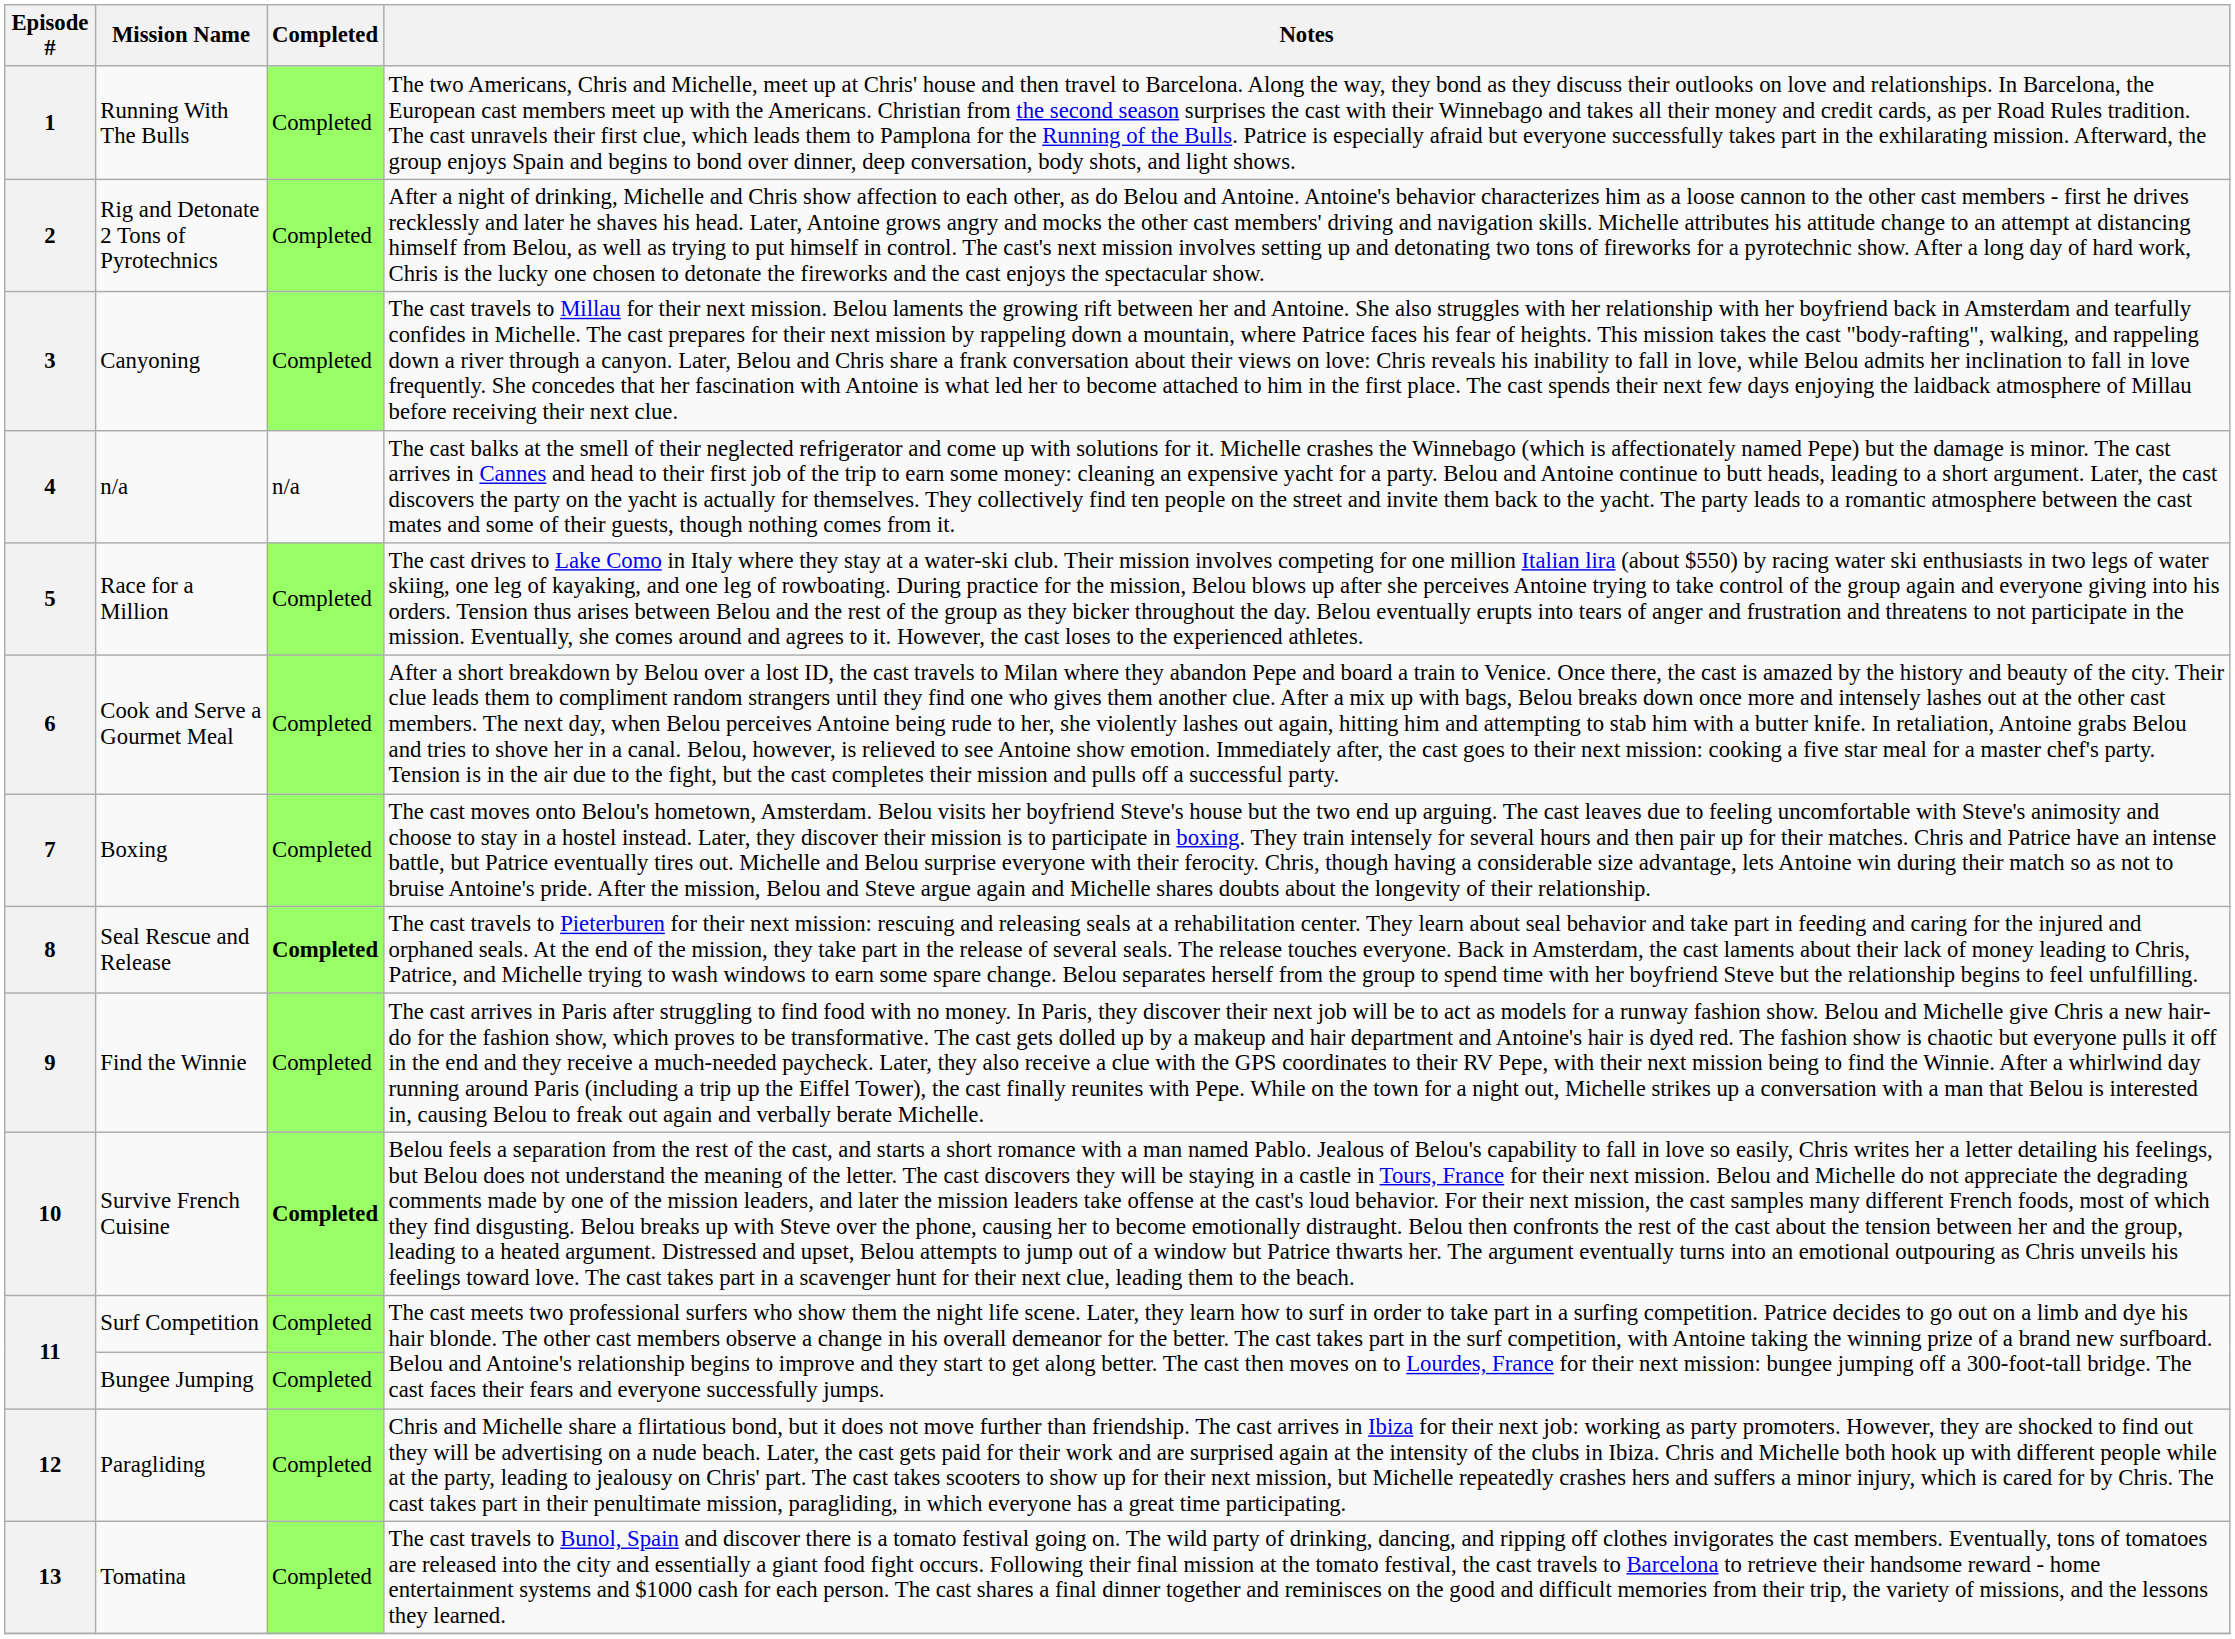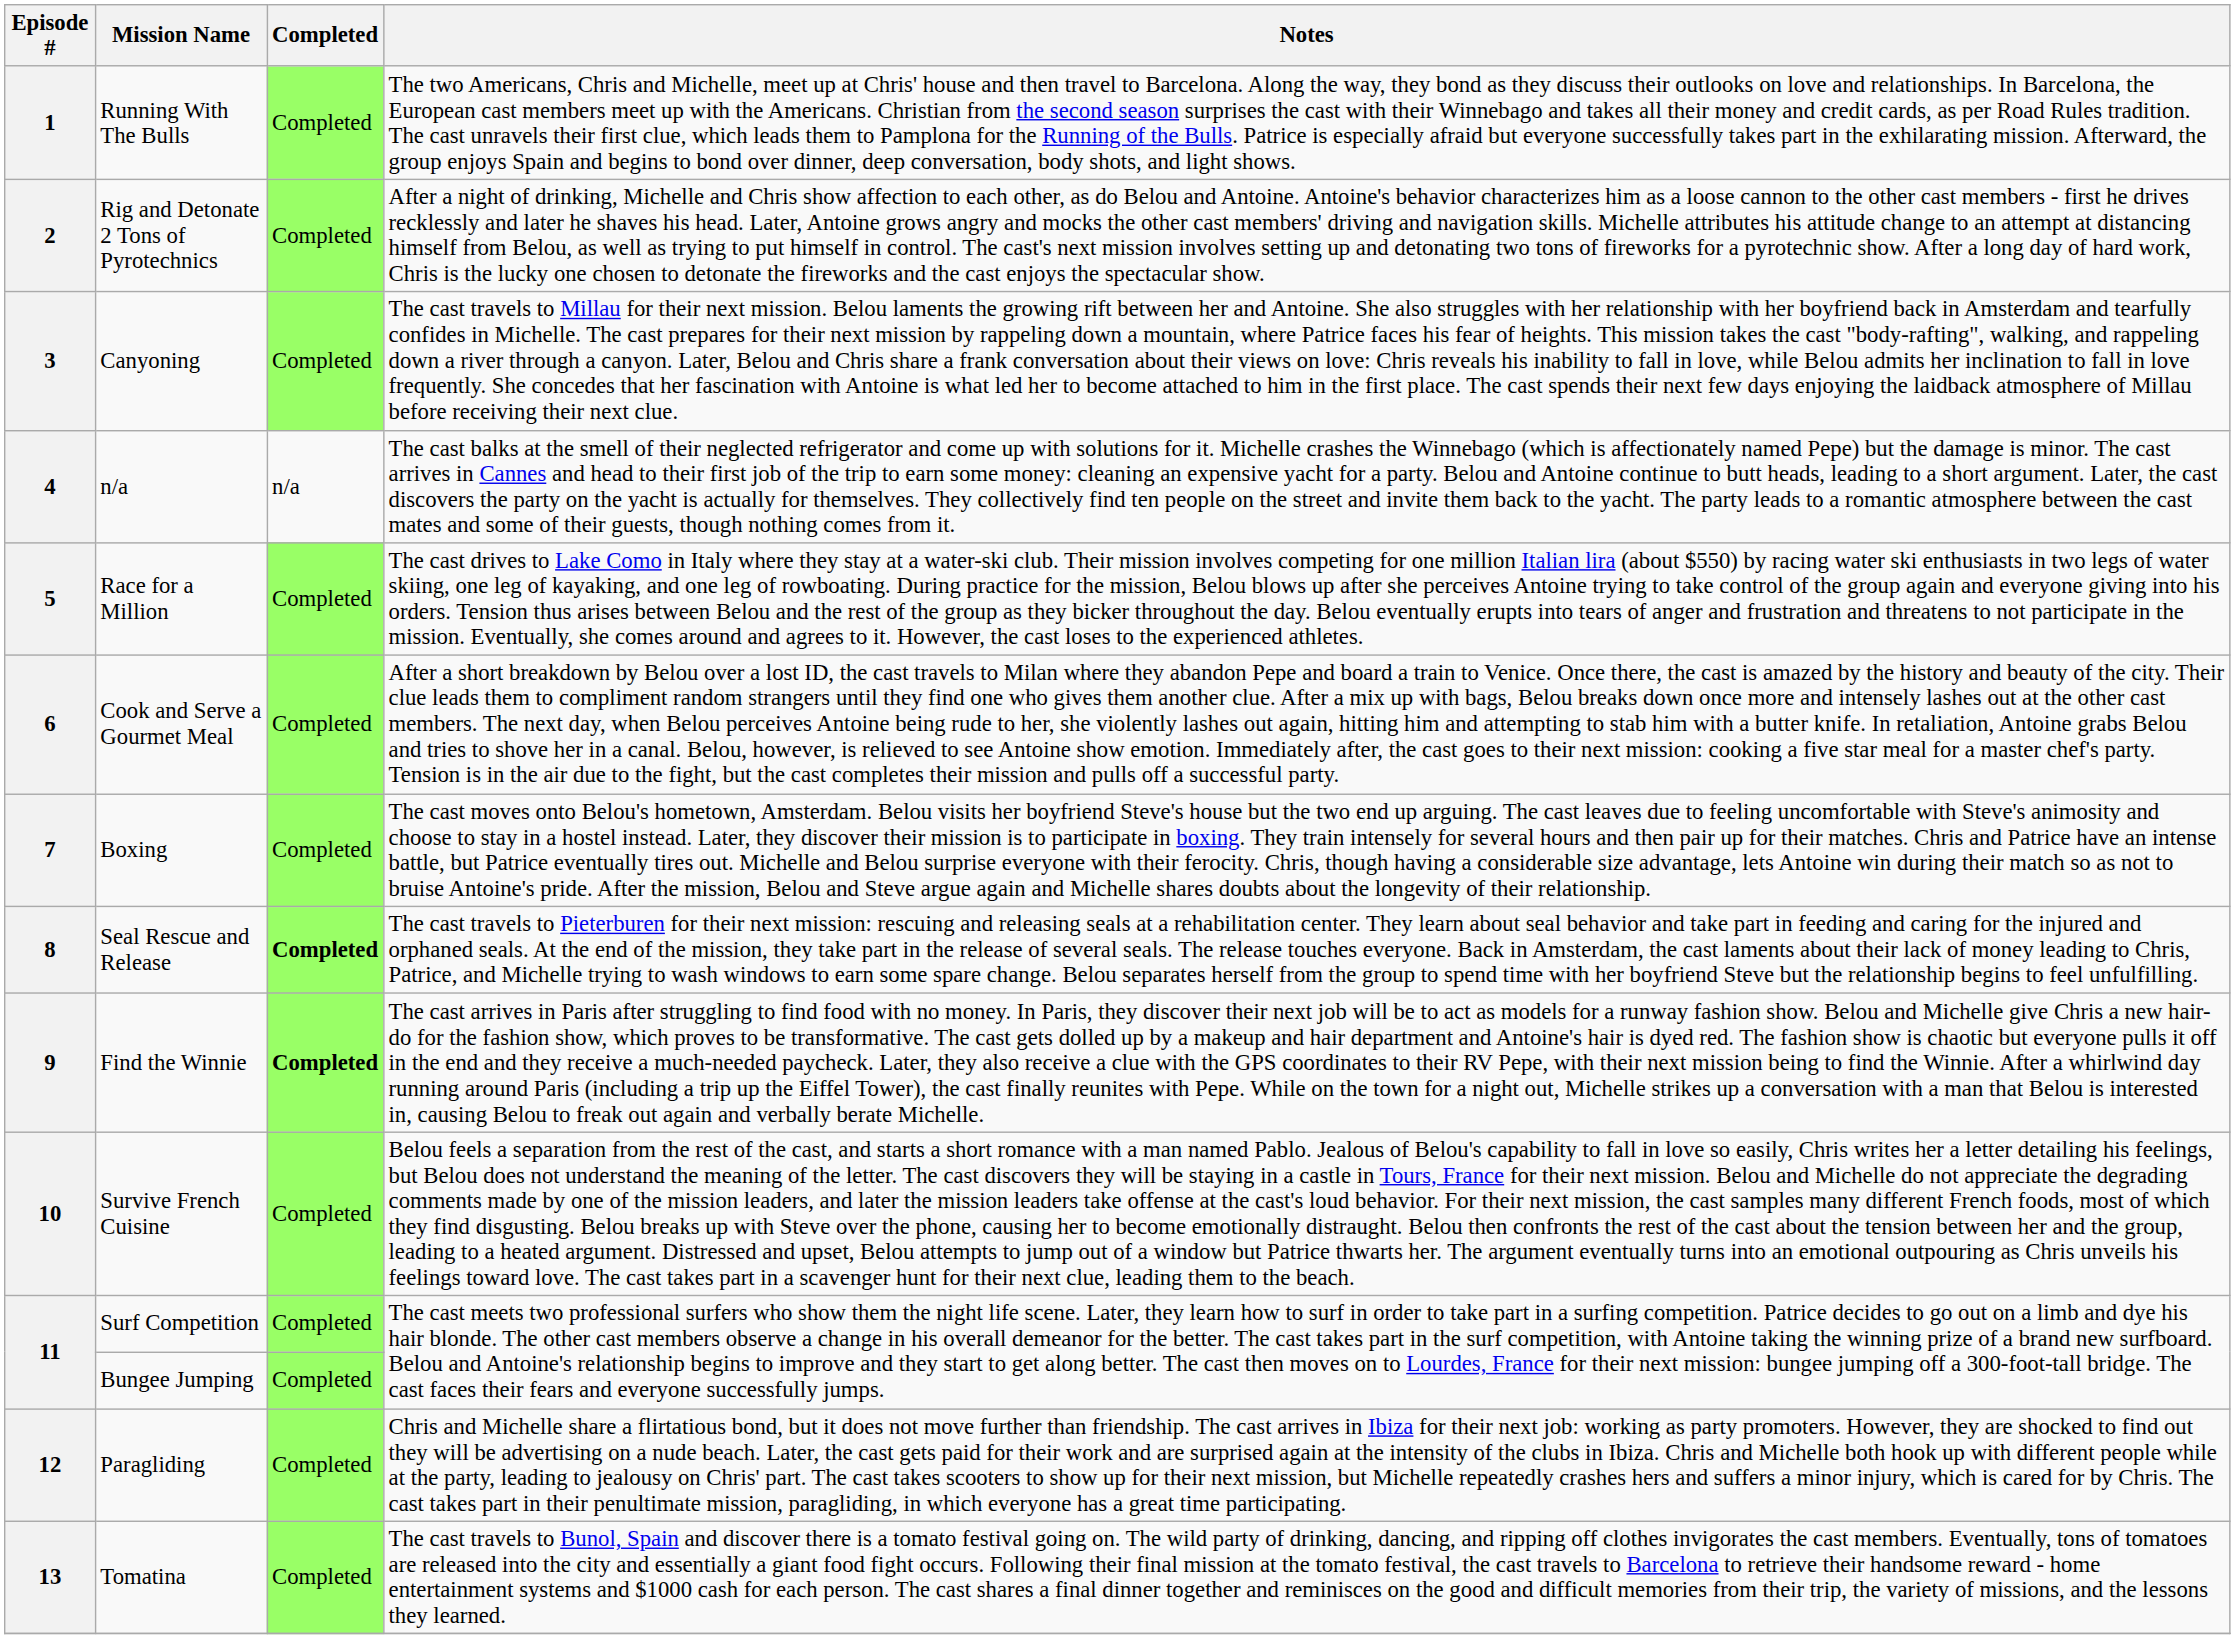9 | Completed: normal -> bold
10 | Completed: bold -> normal
